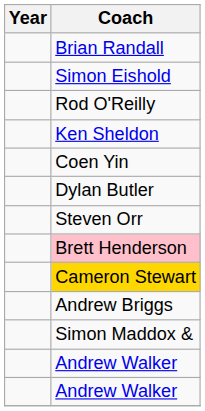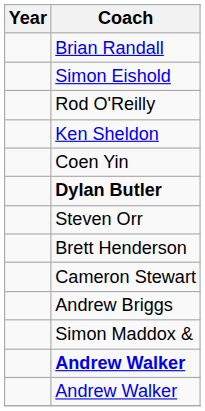row 7 | Coach: normal -> bold
row 9 | Coach: pink background -> no background
row 10 | Coach: gold background -> no background
row 13 | Coach: normal -> bold
